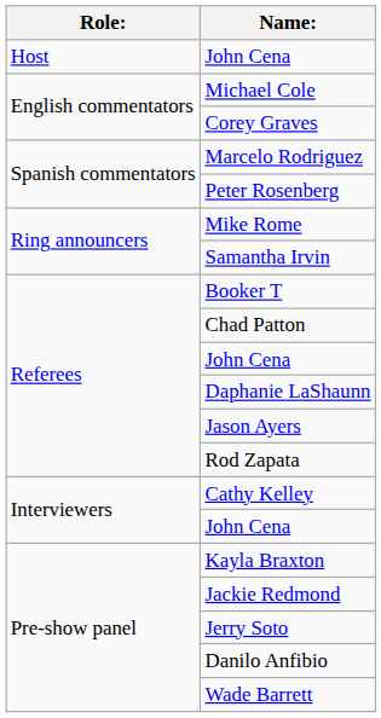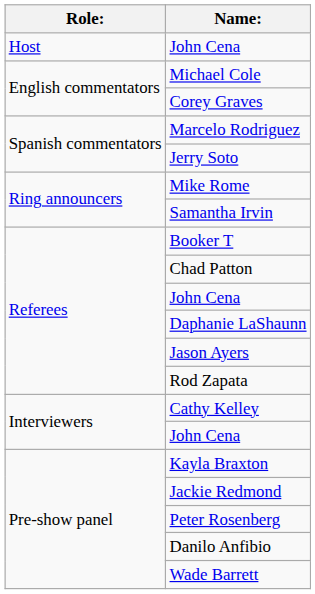row 6 | Name:: Peter Rosenberg -> Jerry Soto
row 19 | Name:: Jerry Soto -> Peter Rosenberg
